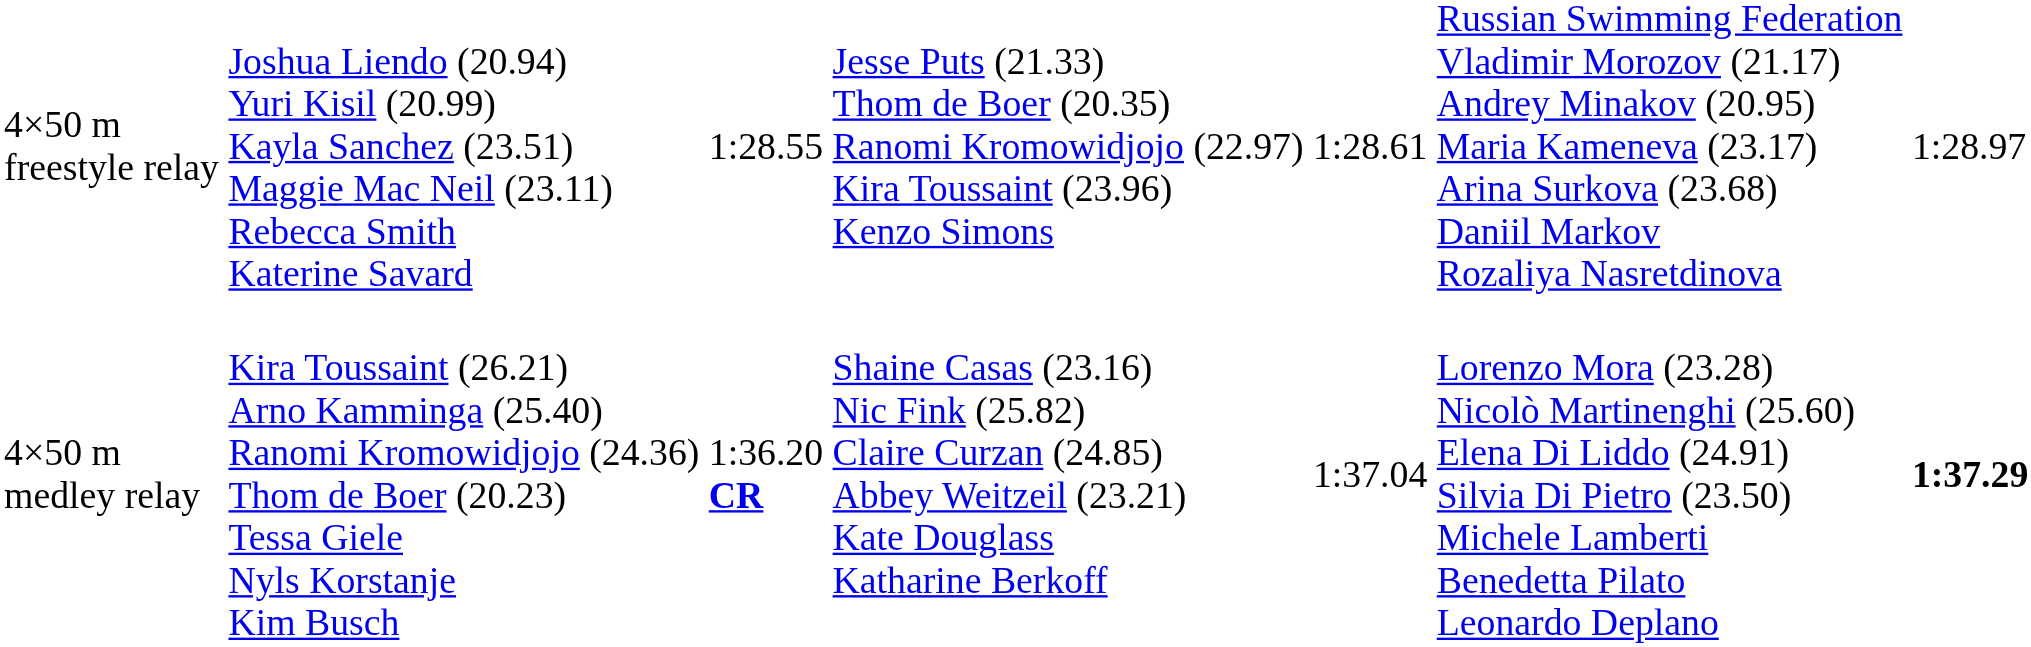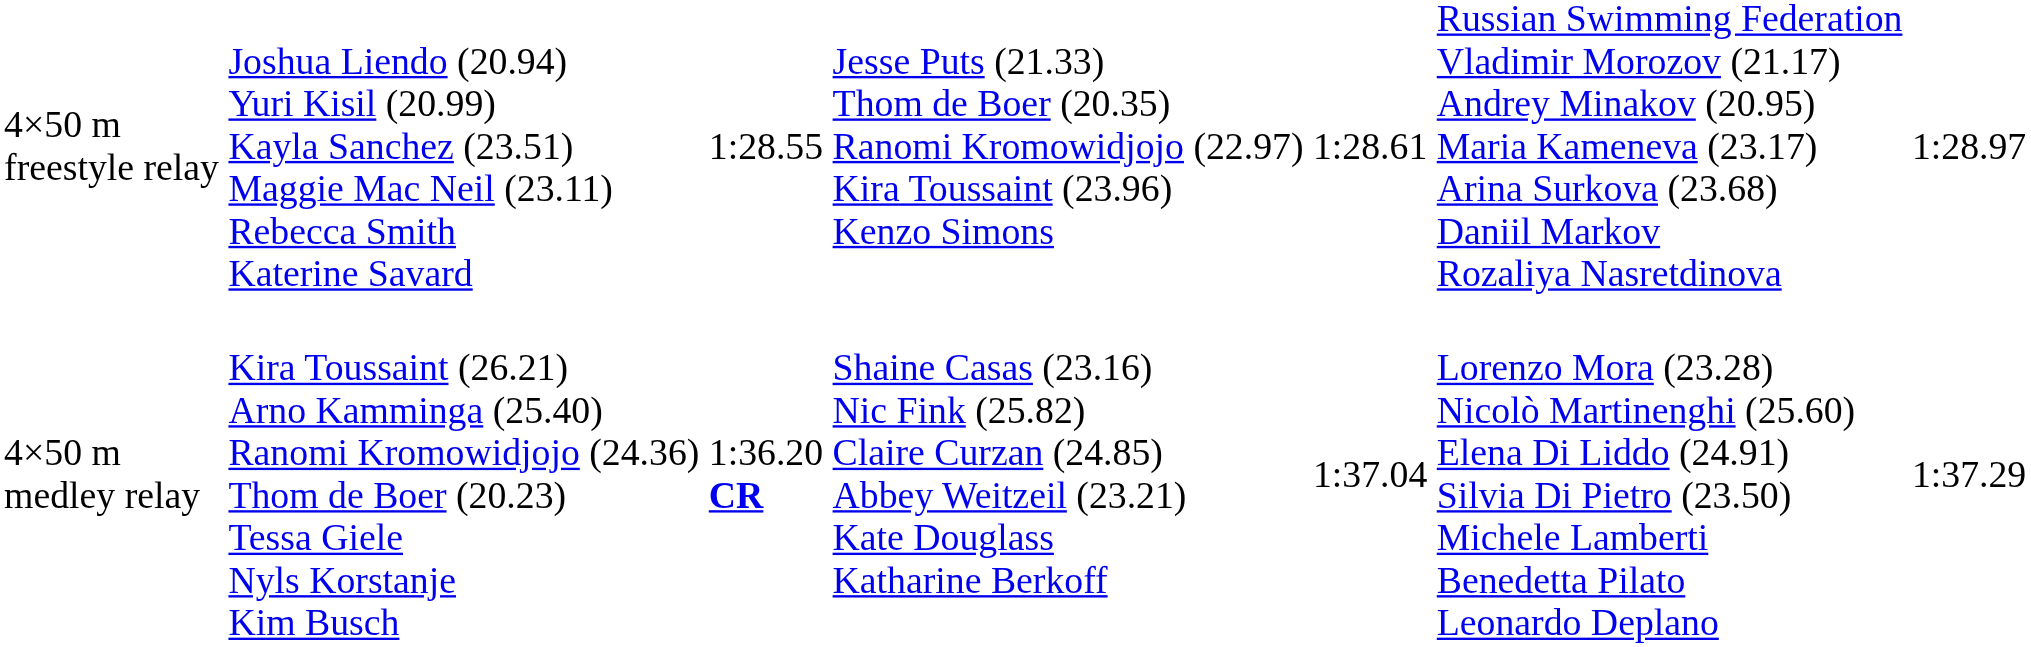4×50 m medley relay | column 7: bold -> normal
